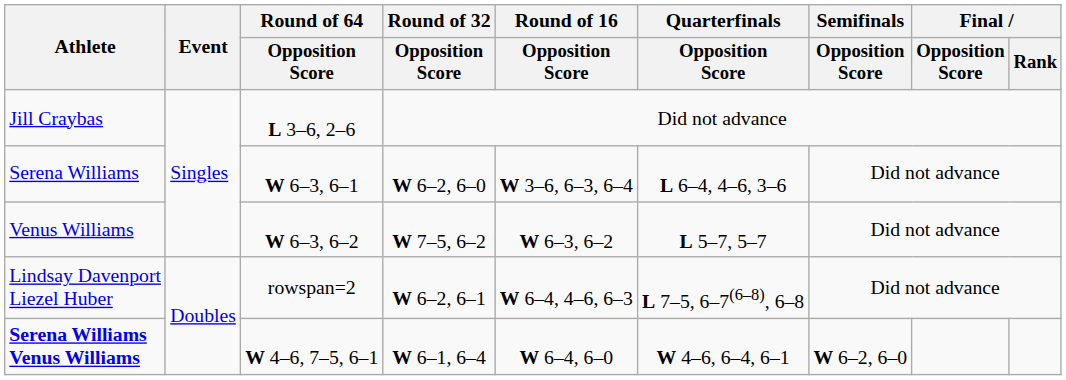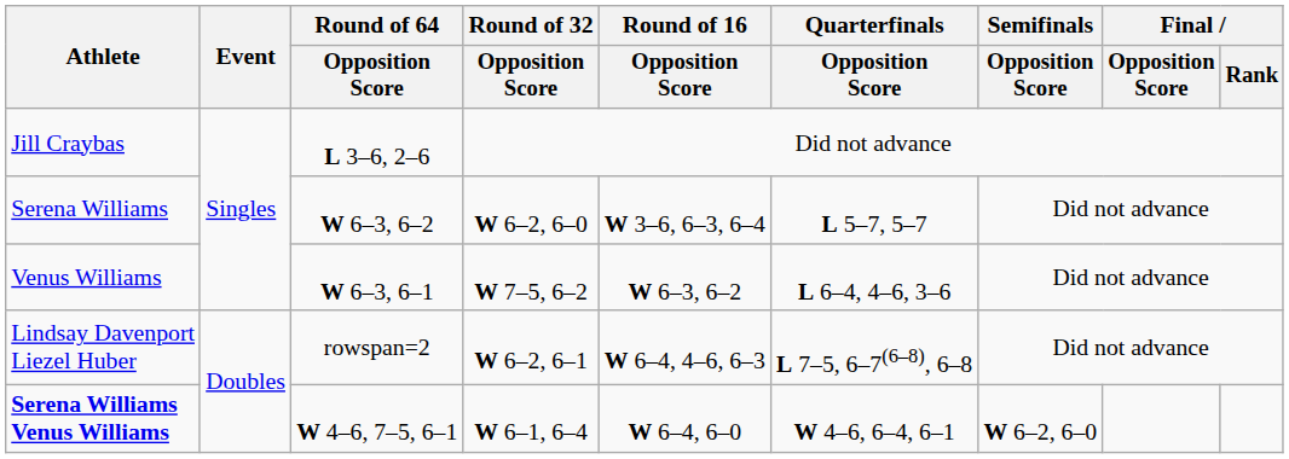Serena Williams | Round of 64 / Opposition Score: W 6–3, 6–1 -> W 6–3, 6–2
Serena Williams | Quarterfinals / Opposition Score: L 6–4, 4–6, 3–6 -> L 5–7, 5–7
Venus Williams | Round of 64 / Opposition Score: W 6–3, 6–2 -> W 6–3, 6–1
Venus Williams | Quarterfinals / Opposition Score: L 5–7, 5–7 -> L 6–4, 4–6, 3–6
